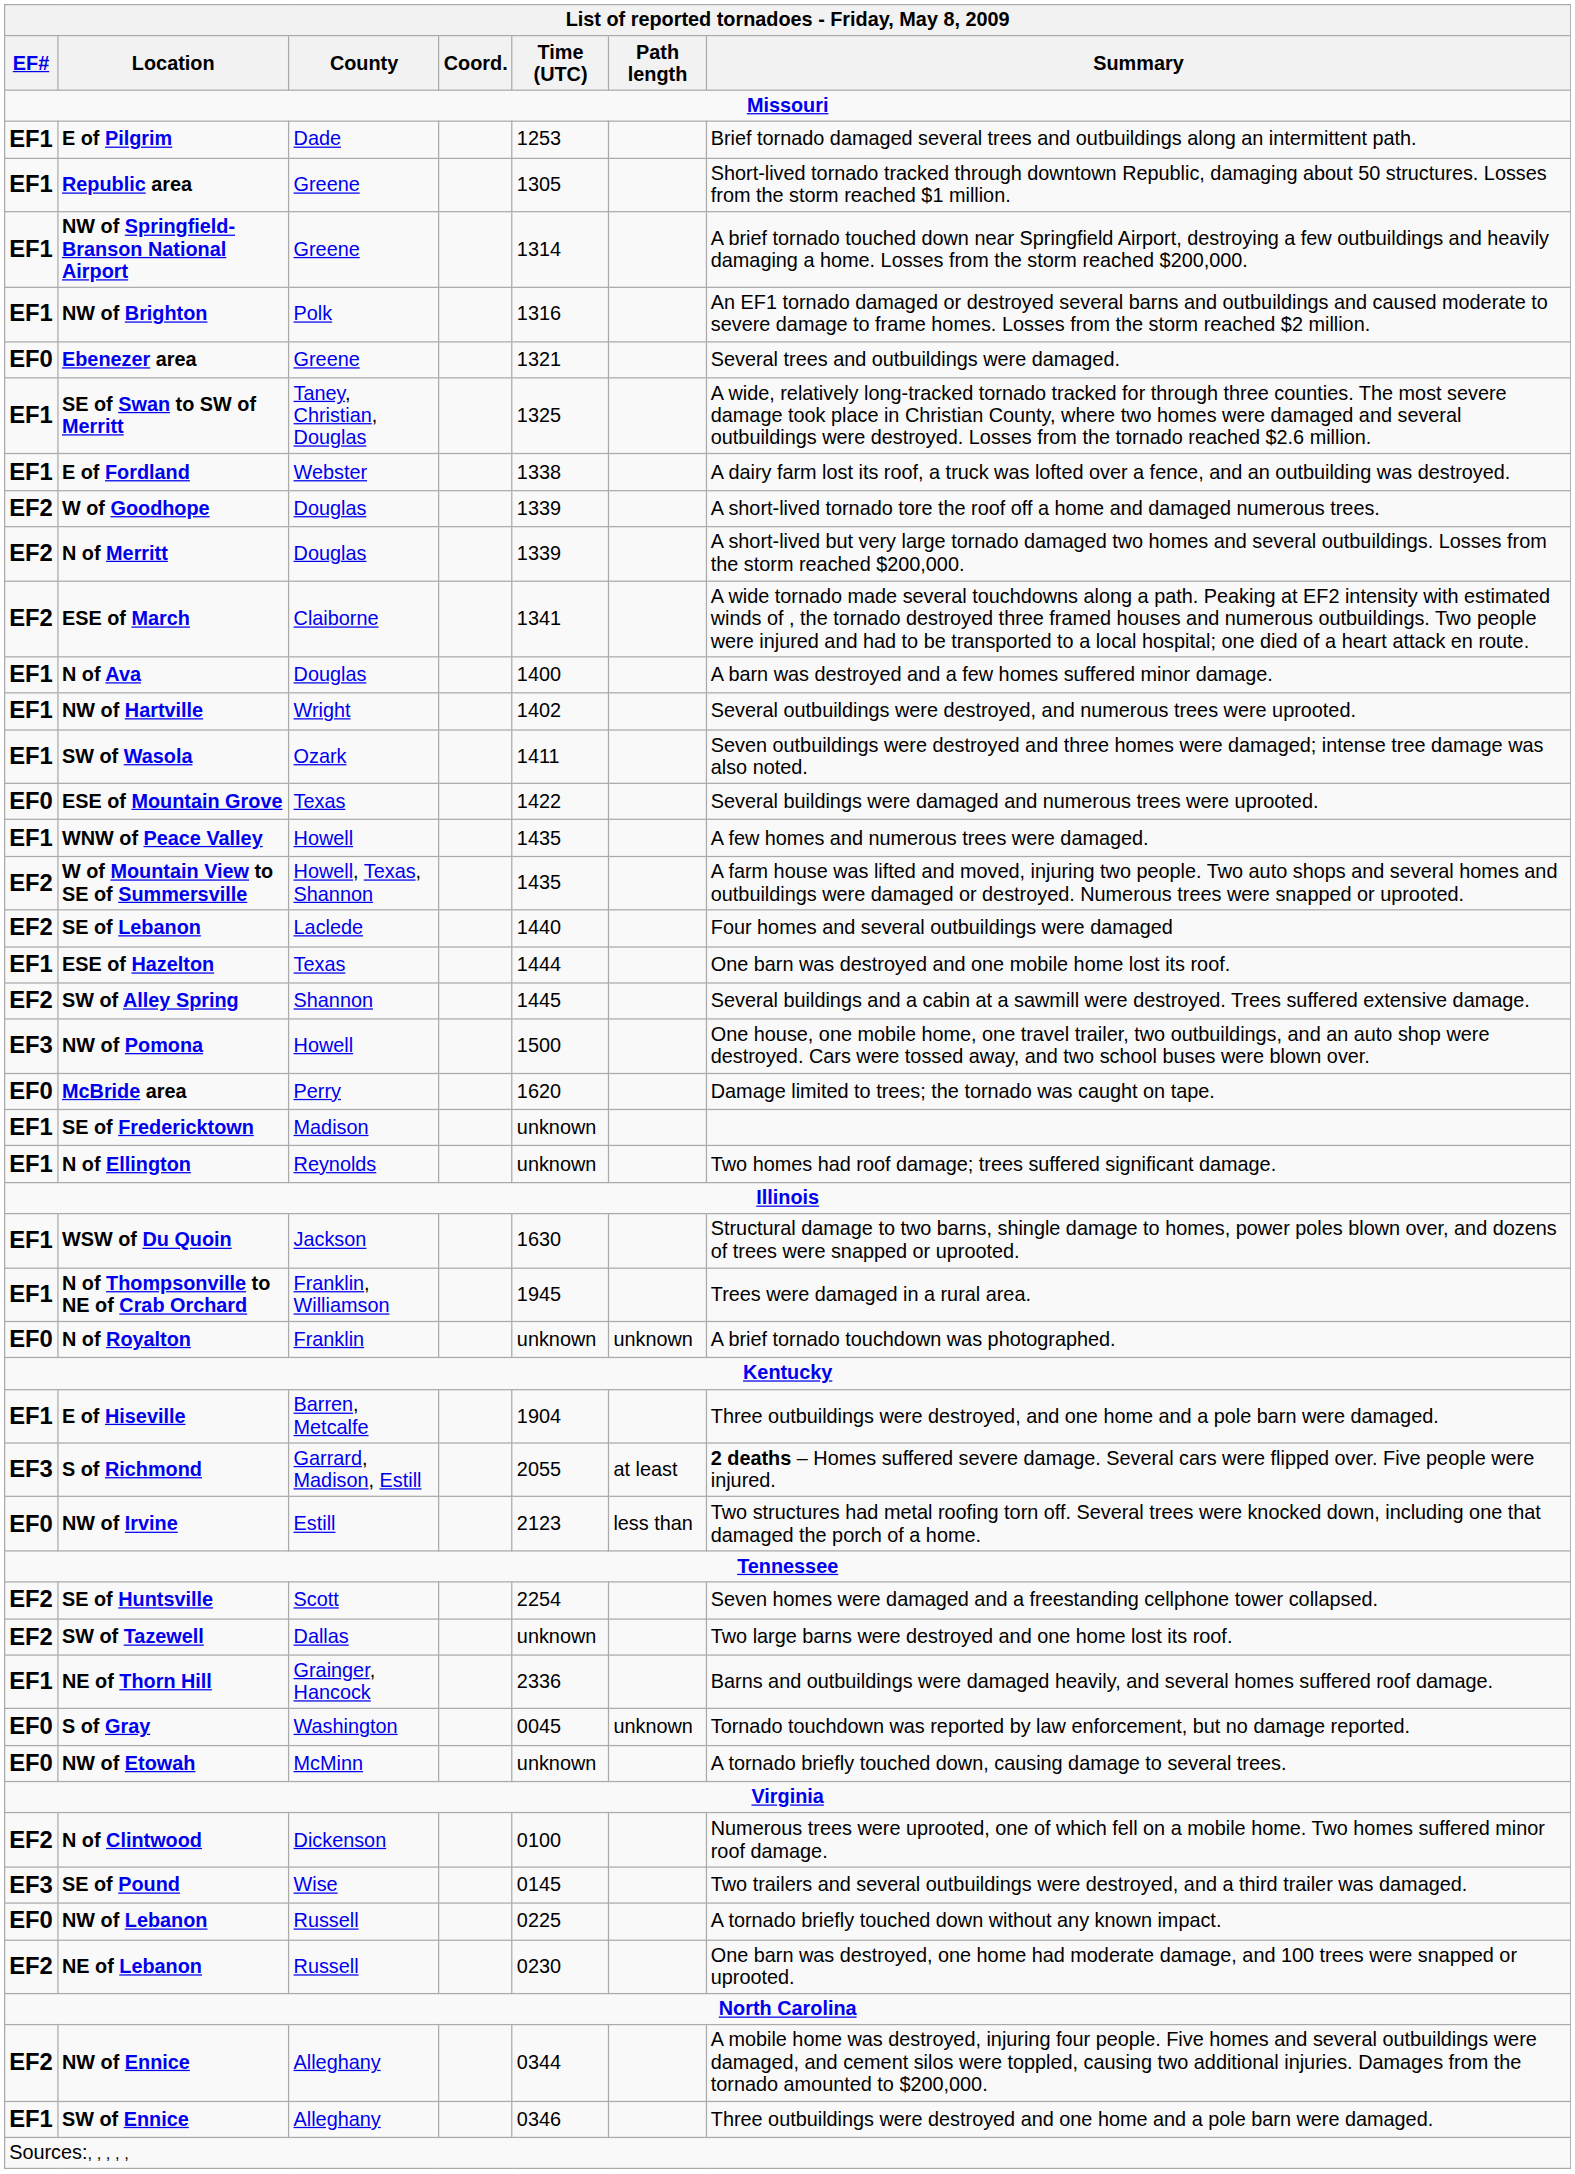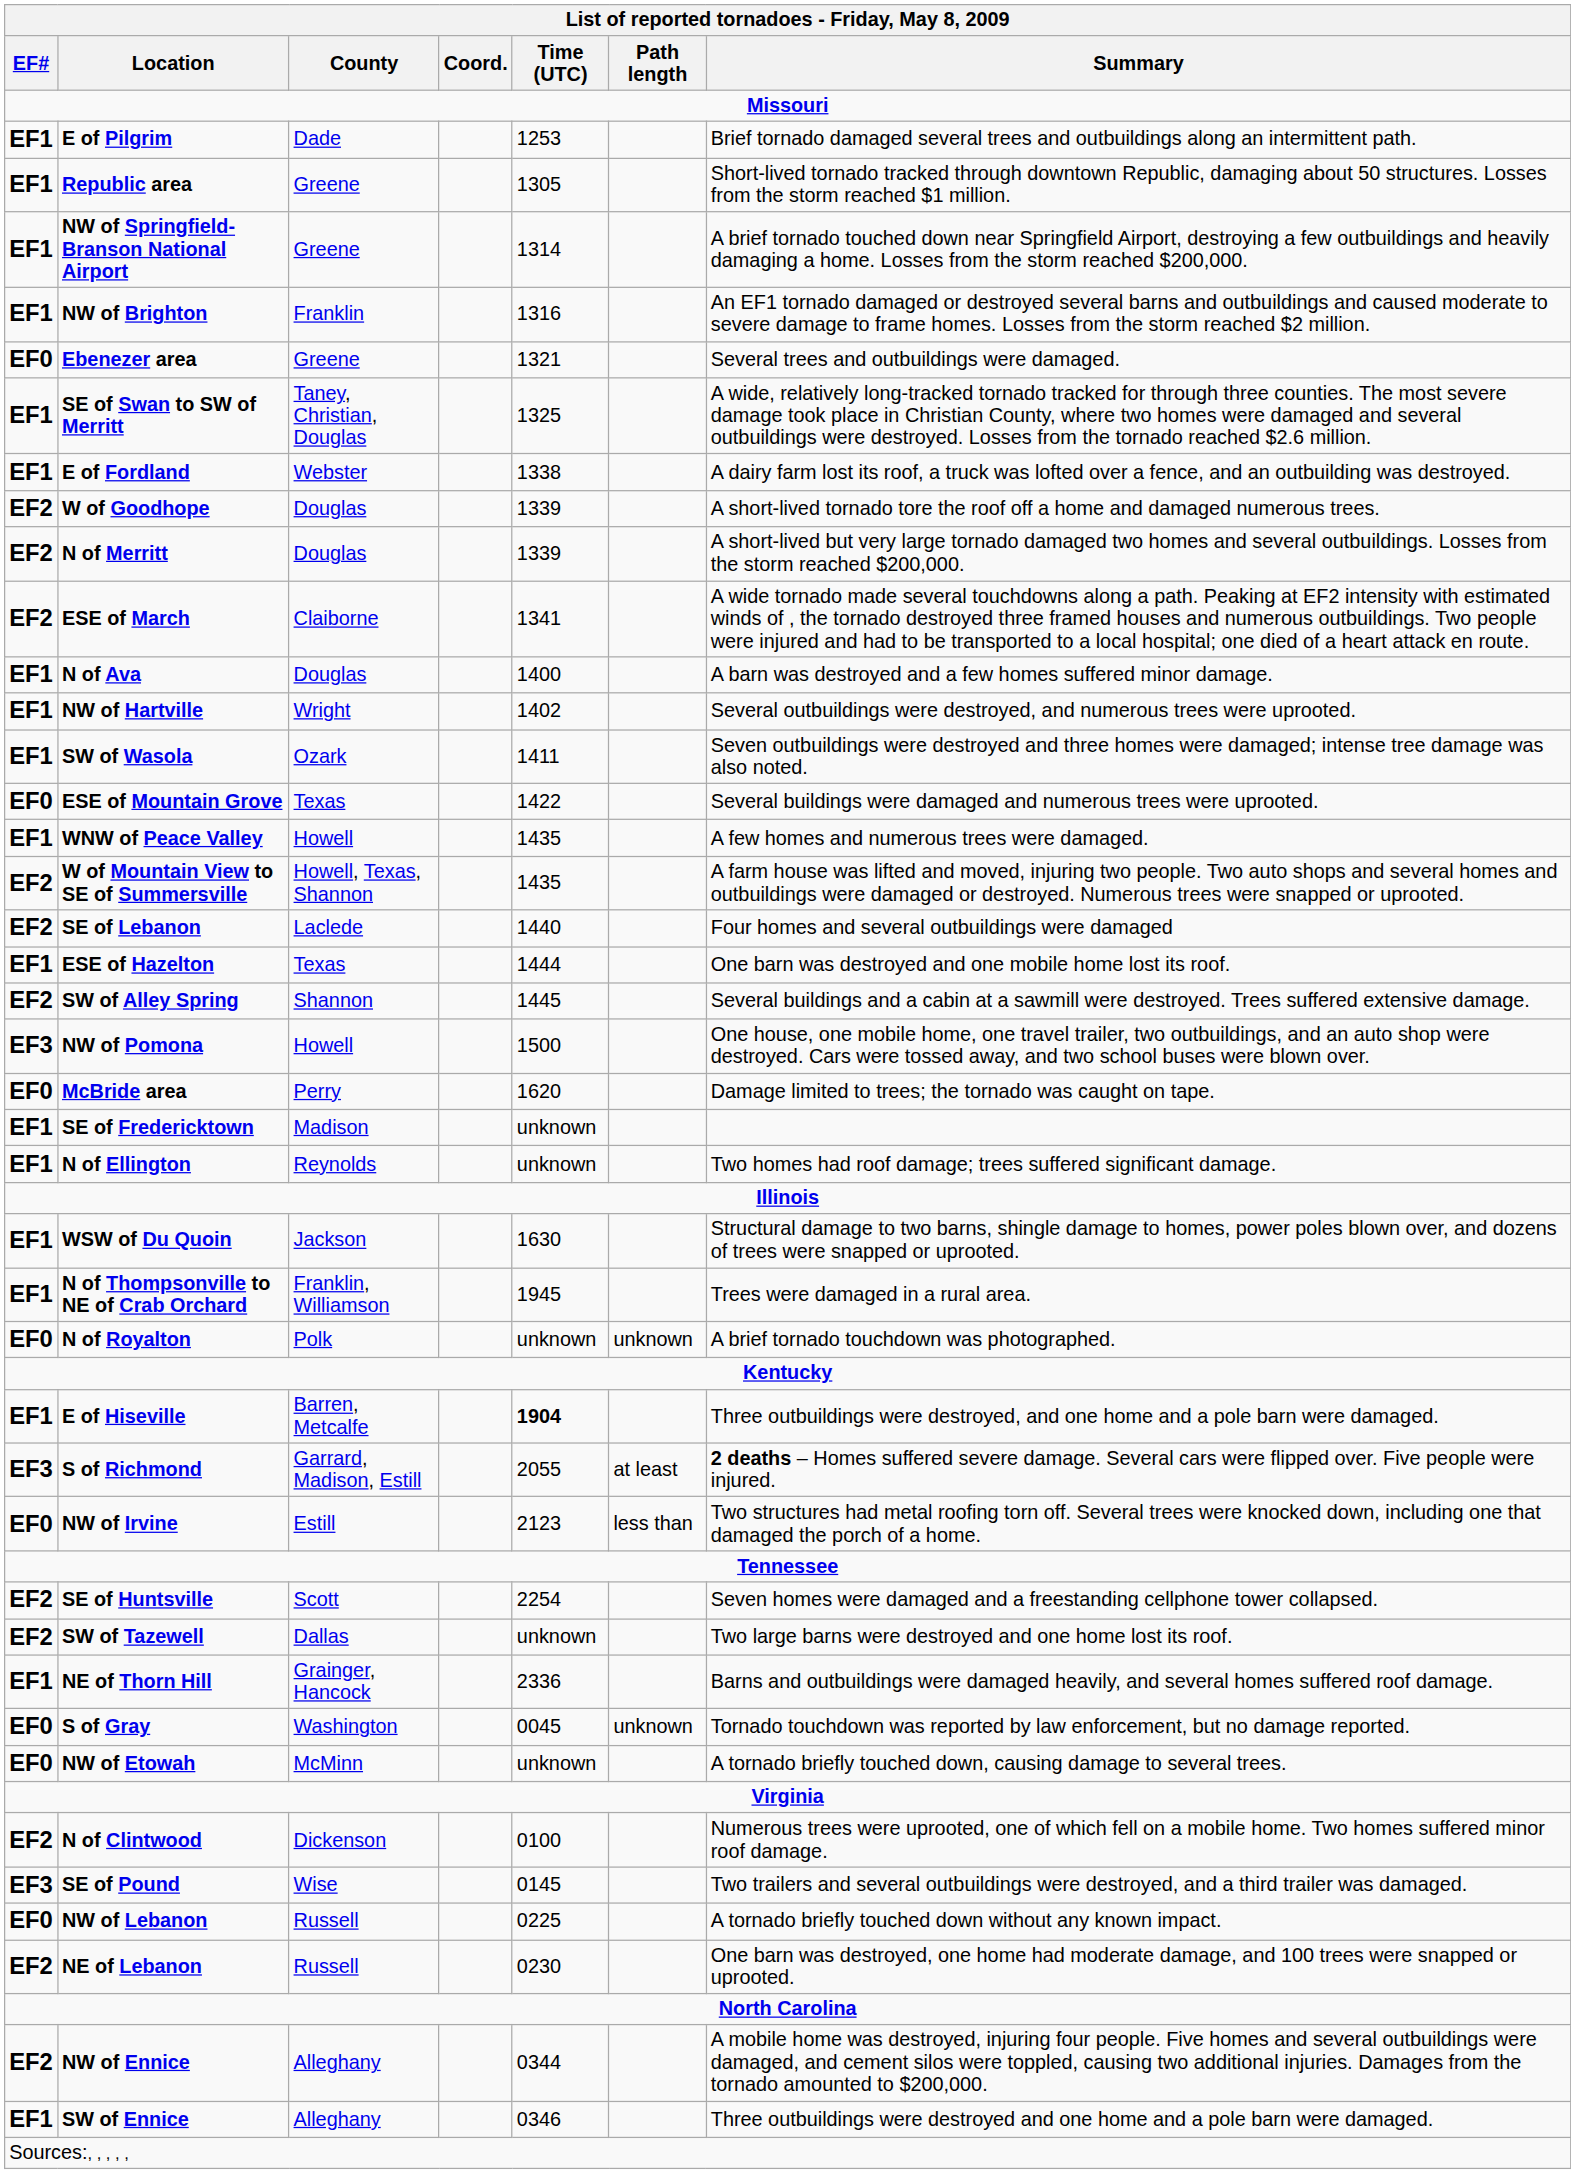NW of Brighton | County: Polk -> Franklin
N of Royalton | County: Franklin -> Polk
E of Hiseville | Time (UTC): normal -> bold
